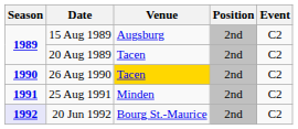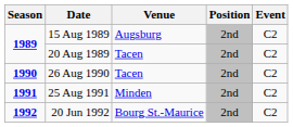26 Aug 1990 | Venue: gold background -> no background
20 Jun 1992 | Season: lavender background -> no background
